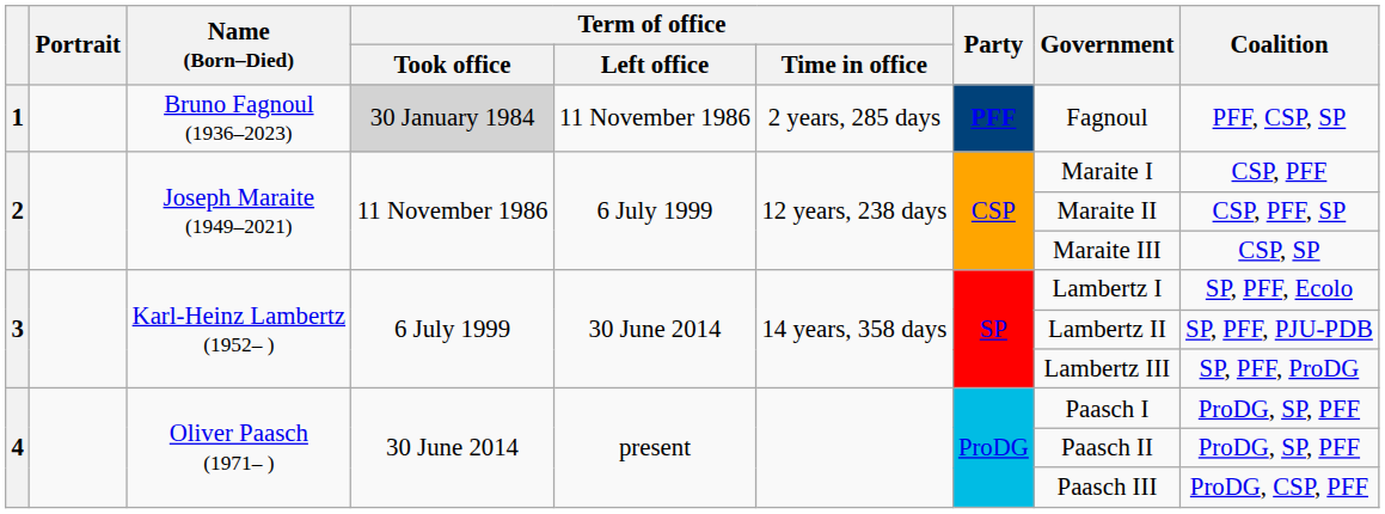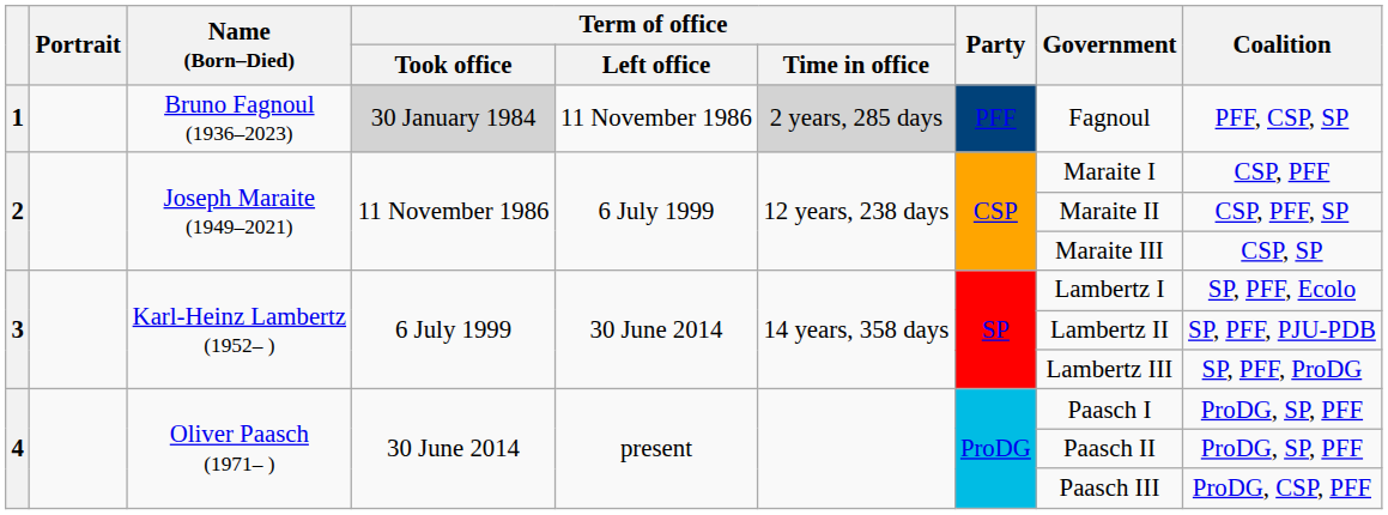1 | Term of office / Time in office: no background -> lightgrey background
1 | Party: bold -> normal
